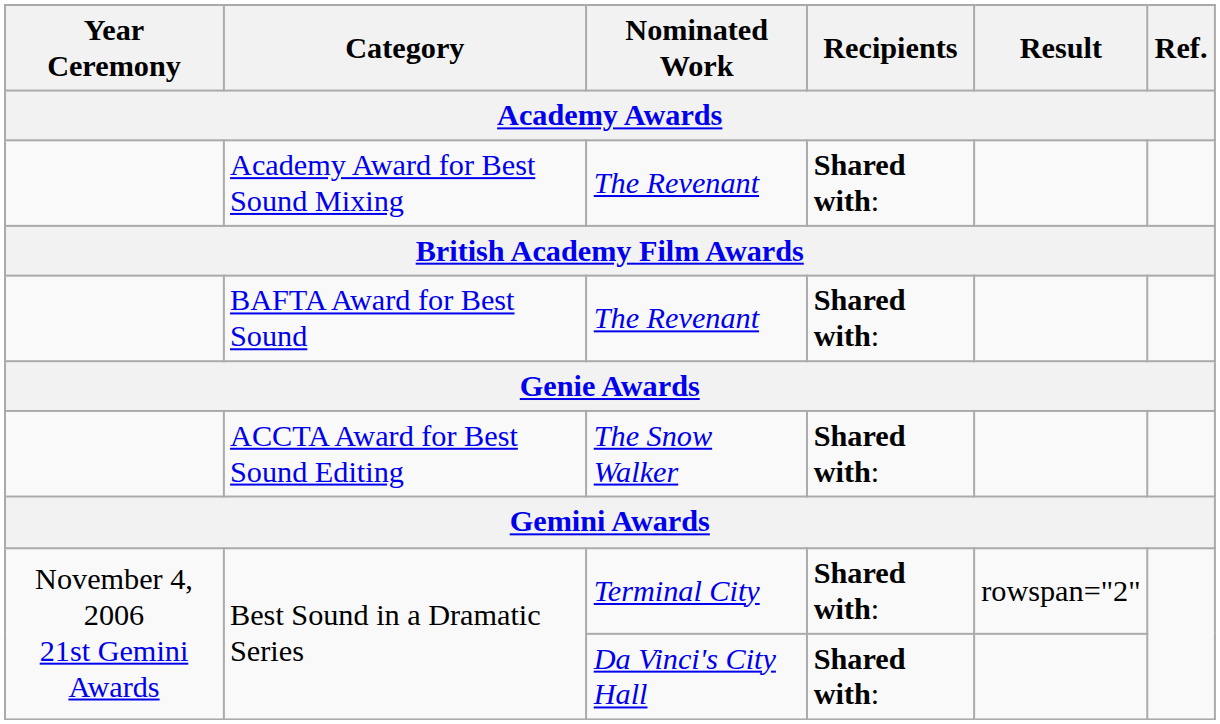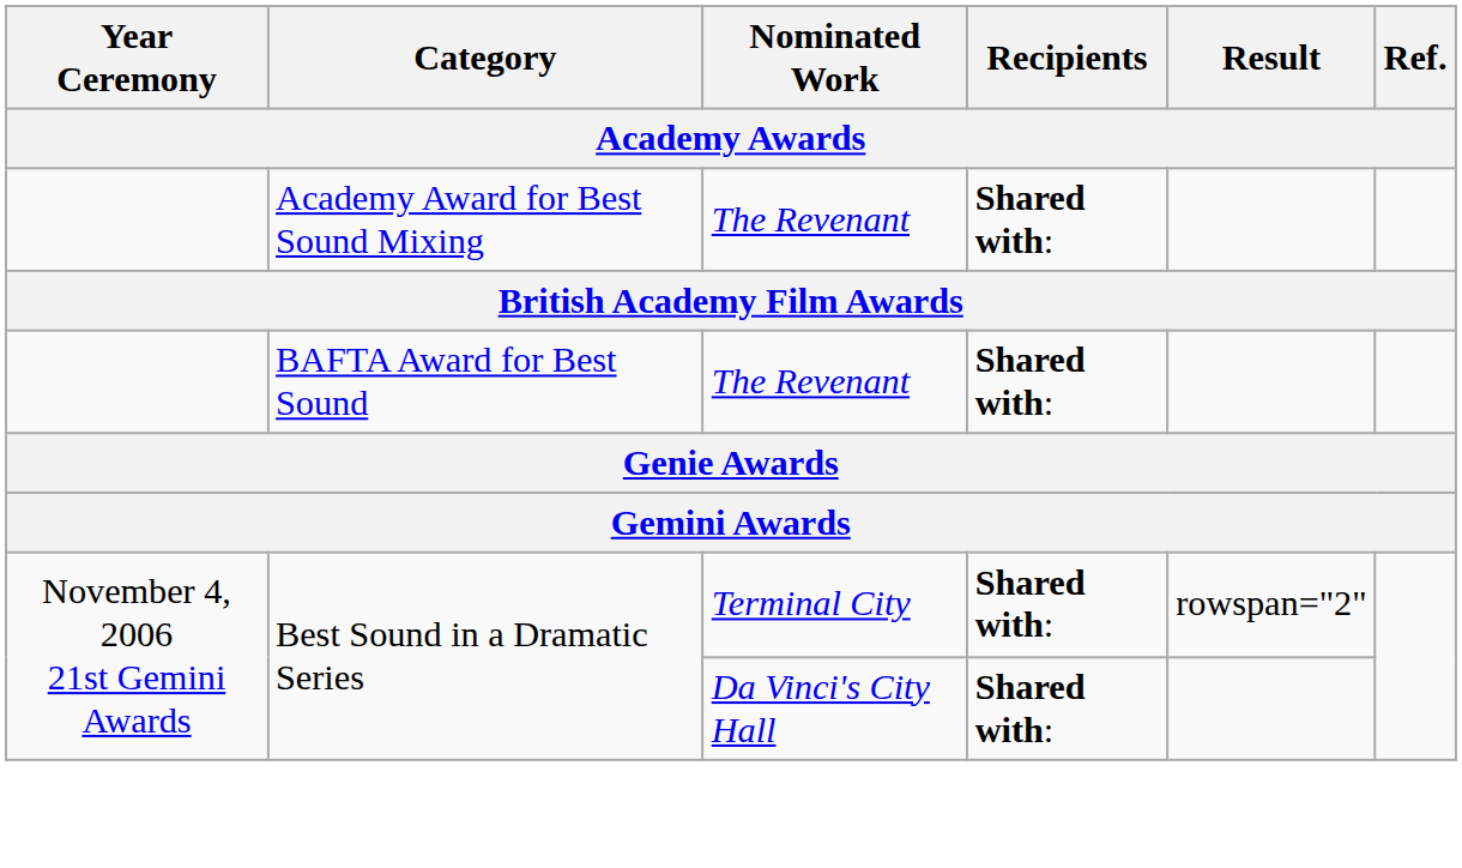- row: ACCTA Award for Best Sound Editing | The Snow Walker | Shared with:
